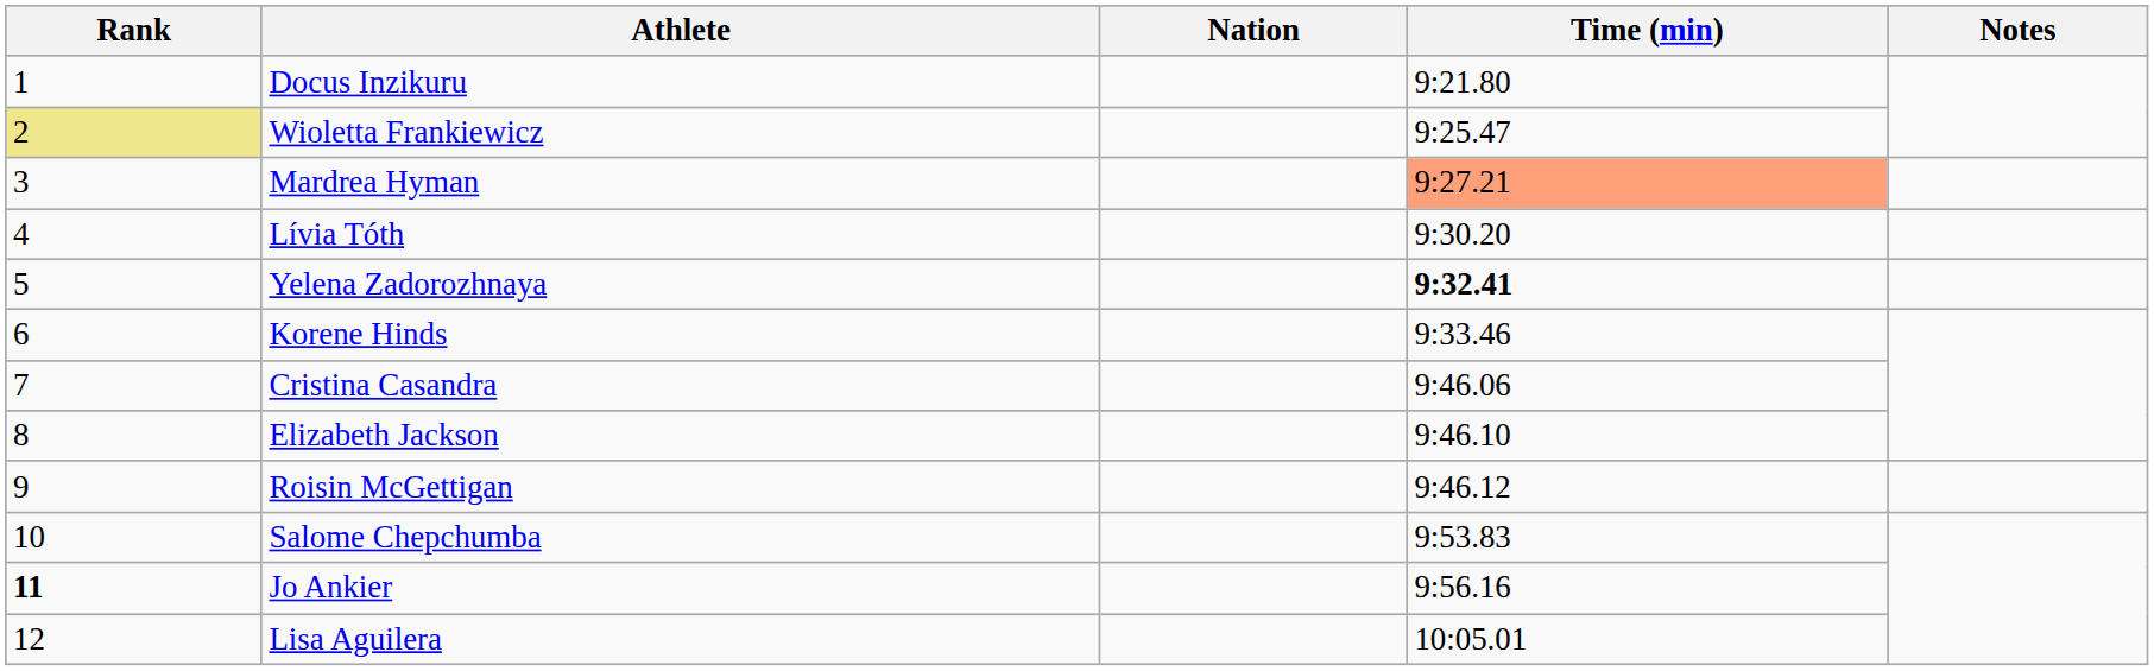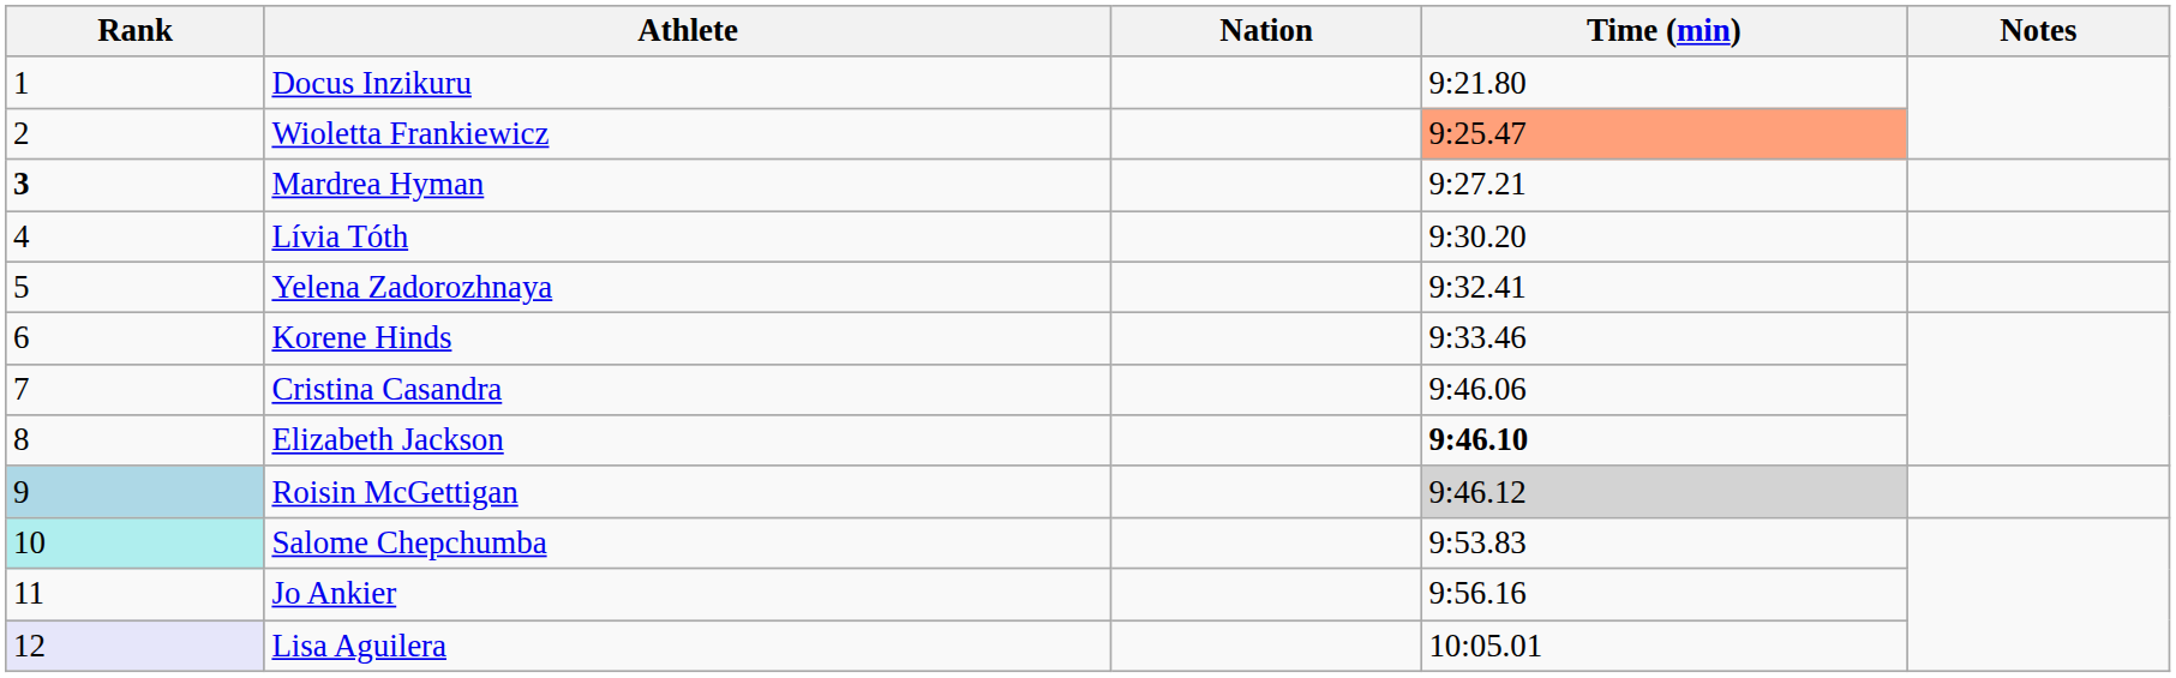Wioletta Frankiewicz | Rank: khaki background -> no background
Wioletta Frankiewicz | Time (min): no background -> lightsalmon background
Mardrea Hyman | Rank: normal -> bold
Mardrea Hyman | Time (min): lightsalmon background -> no background
Yelena Zadorozhnaya | Time (min): bold -> normal
Elizabeth Jackson | Time (min): normal -> bold
Roisin McGettigan | Rank: no background -> lightblue background
Roisin McGettigan | Time (min): no background -> lightgrey background
Salome Chepchumba | Rank: no background -> paleturquoise background
Jo Ankier | Rank: bold -> normal
Lisa Aguilera | Rank: no background -> lavender background
